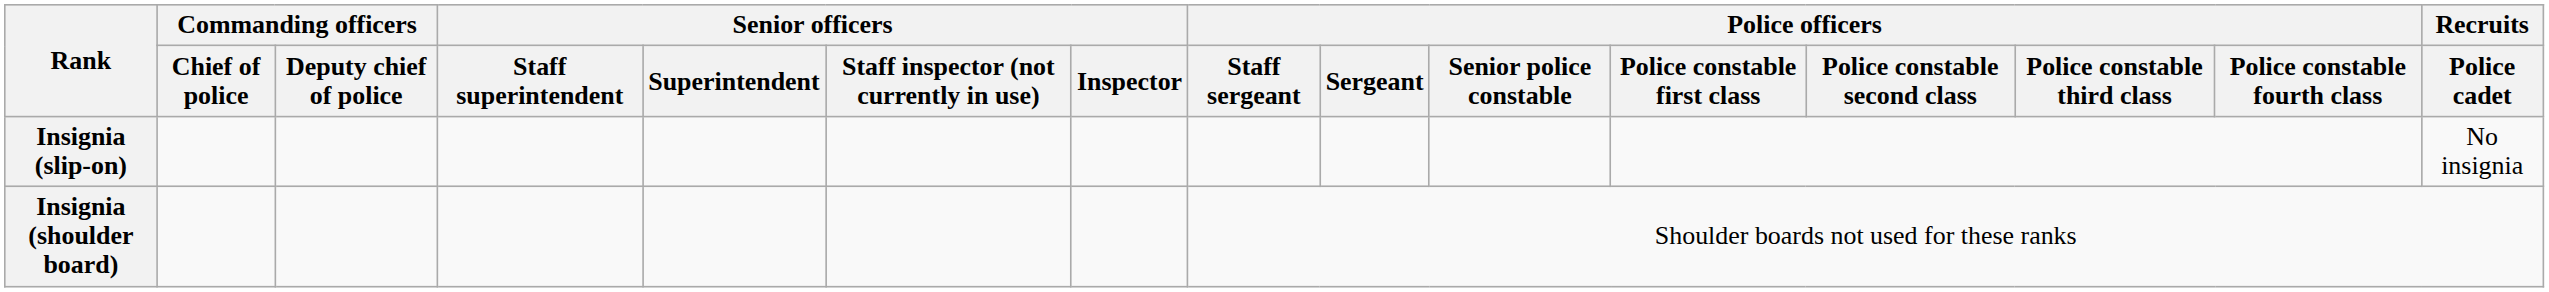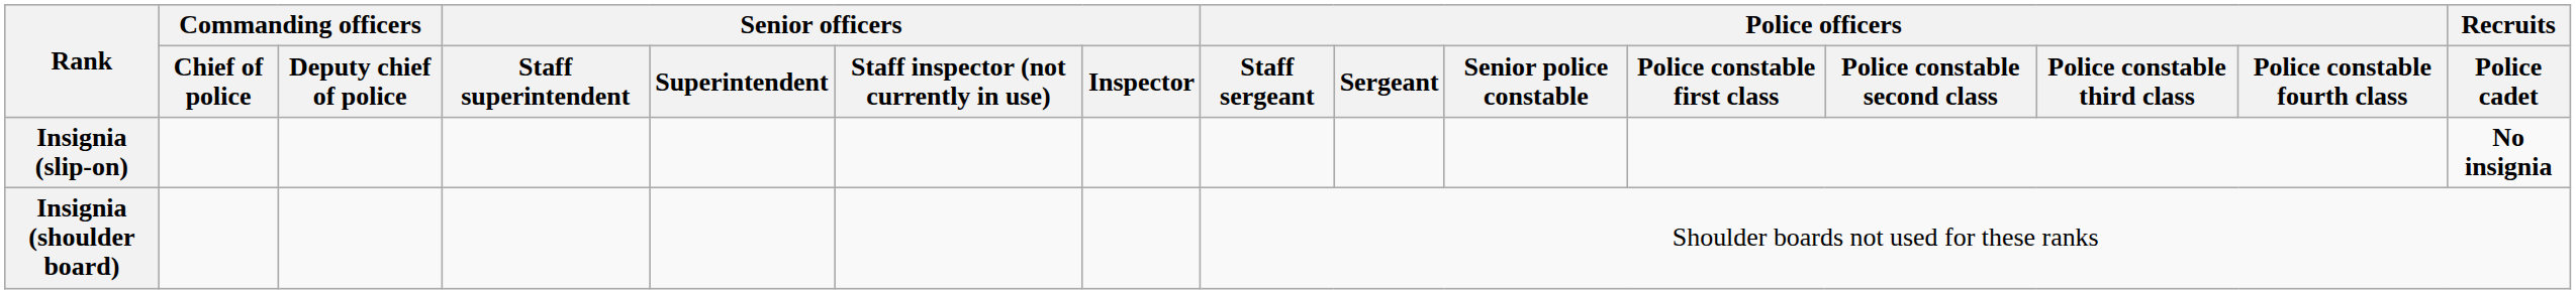Insignia (slip-on) | Recruits / Police cadet: normal -> bold
